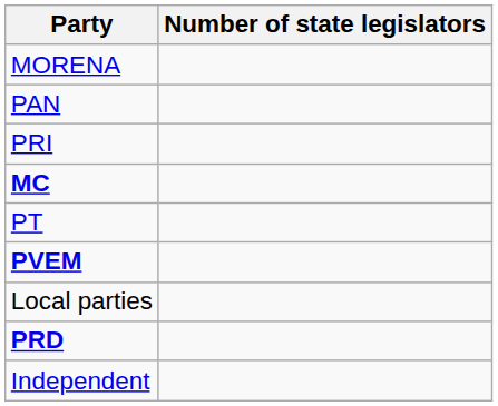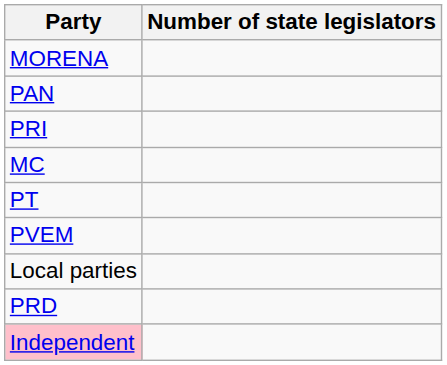MC | Party: bold -> normal
PVEM | Party: bold -> normal
PRD | Party: bold -> normal
Independent | Party: no background -> pink background
